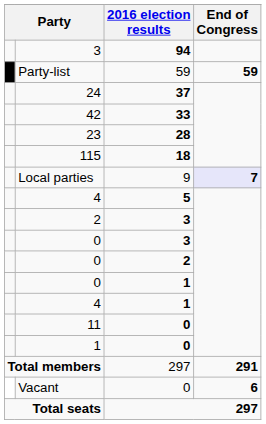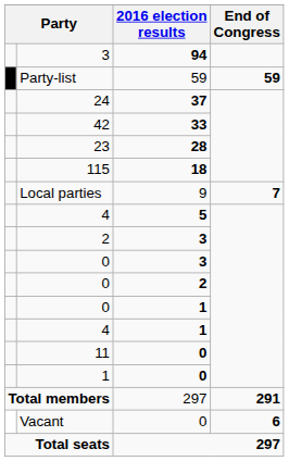Local parties | End of Congress: lavender background -> no background
